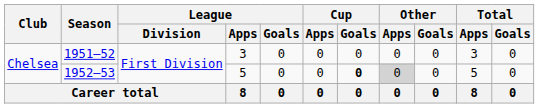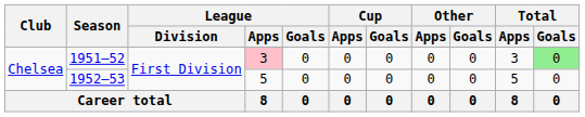1951–52 | League / Apps: no background -> pink background
1951–52 | Total / Goals: no background -> lightgreen background
1952–53 | Cup / Goals: bold -> normal
1952–53 | Other / Apps: lightgrey background -> no background
